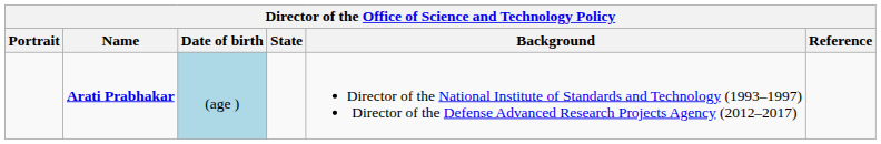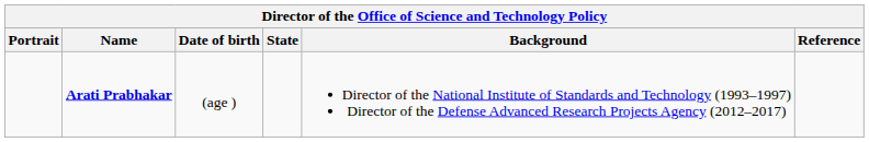Arati Prabhakar | Date of birth: lightblue background -> no background
